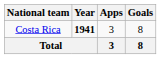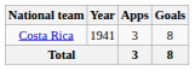Costa Rica | Year: bold -> normal
